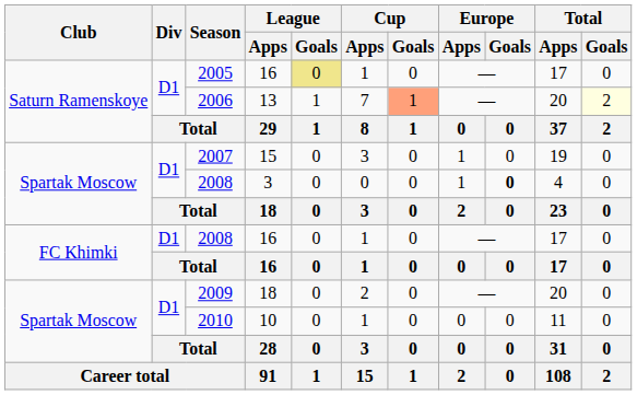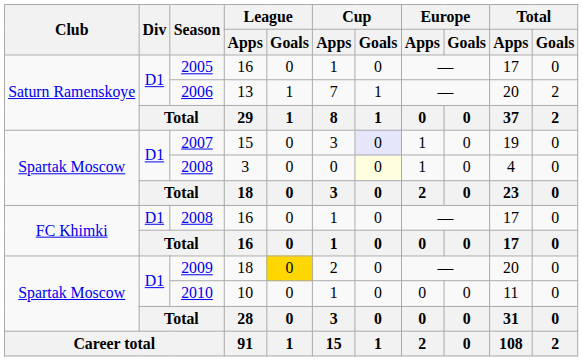2005 | League / Goals: khaki background -> no background
2006 | Cup / Goals: lightsalmon background -> no background
2006 | Total / Goals: lightyellow background -> no background
2007 | Cup / Goals: no background -> lavender background
2008 / 3 | Cup / Goals: no background -> lightyellow background
2008 / 3 | Europe / Goals: bold -> normal
2009 | League / Goals: no background -> gold background
